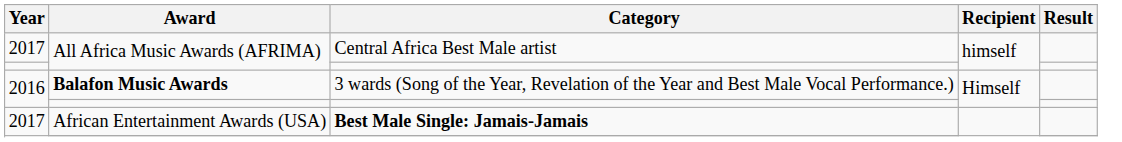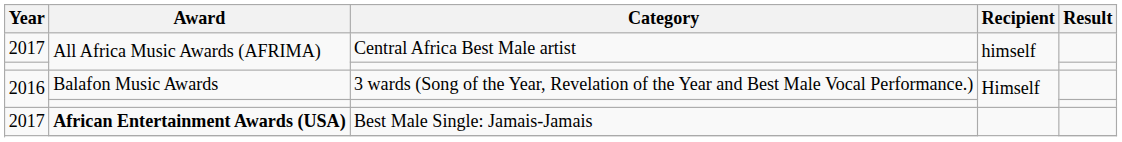Balafon Music Awards | Award: bold -> normal
African Entertainment Awards (USA) | Award: normal -> bold
African Entertainment Awards (USA) | Category: bold -> normal
